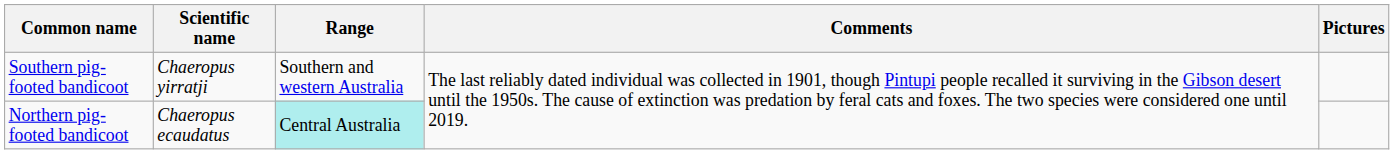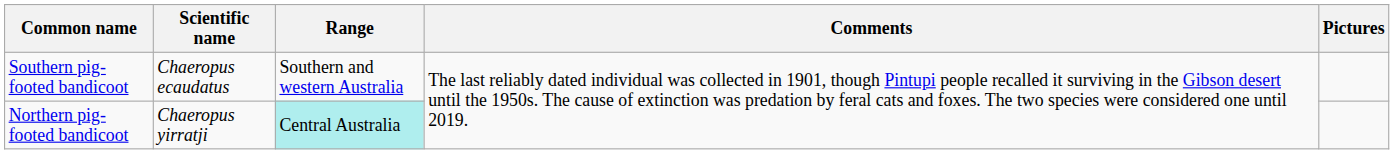Southern pig-footed bandicoot | Scientific name: Chaeropus yirratji -> Chaeropus ecaudatus
Northern pig-footed bandicoot | Scientific name: Chaeropus ecaudatus -> Chaeropus yirratji
